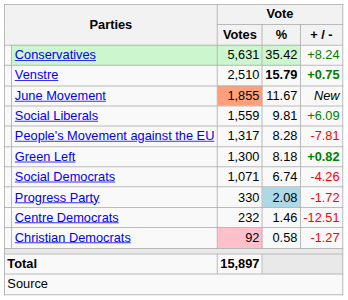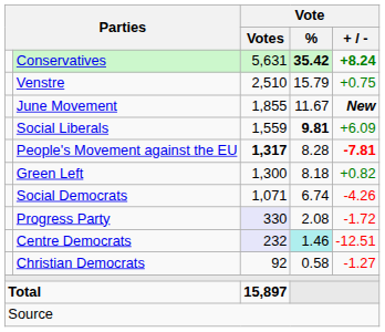Conservatives | Vote / %: normal -> bold
Conservatives | Vote / + / -: normal -> bold
Venstre | Vote / %: bold -> normal
Venstre | Vote / + / -: bold -> normal
June Movement | Vote / Votes: lightsalmon background -> no background
June Movement | Vote / + / -: normal -> bold
Social Liberals | Vote / %: normal -> bold
People's Movement against the EU | Vote / Votes: normal -> bold
People's Movement against the EU | Vote / + / -: normal -> bold
Green Left | Vote / + / -: bold -> normal
Progress Party | Vote / Votes: no background -> lavender background
Progress Party | Vote / %: lightblue background -> no background
Centre Democrats | Vote / Votes: no background -> lavender background
Centre Democrats | Vote / %: no background -> paleturquoise background
Christian Democrats | Vote / Votes: pink background -> no background
